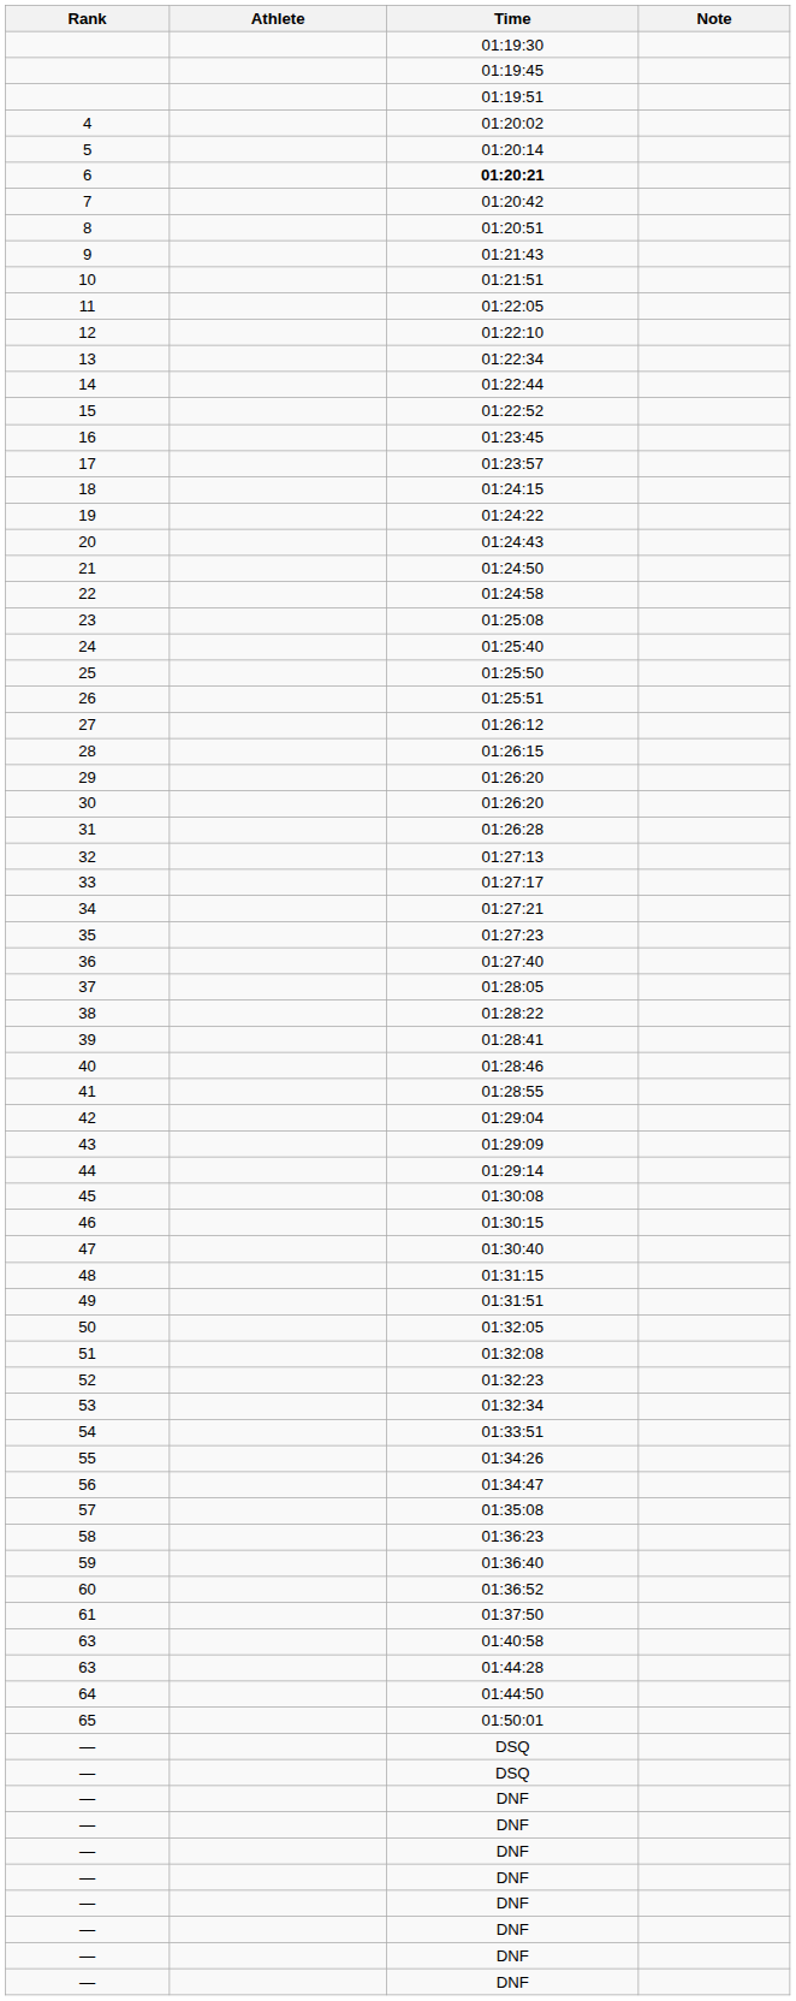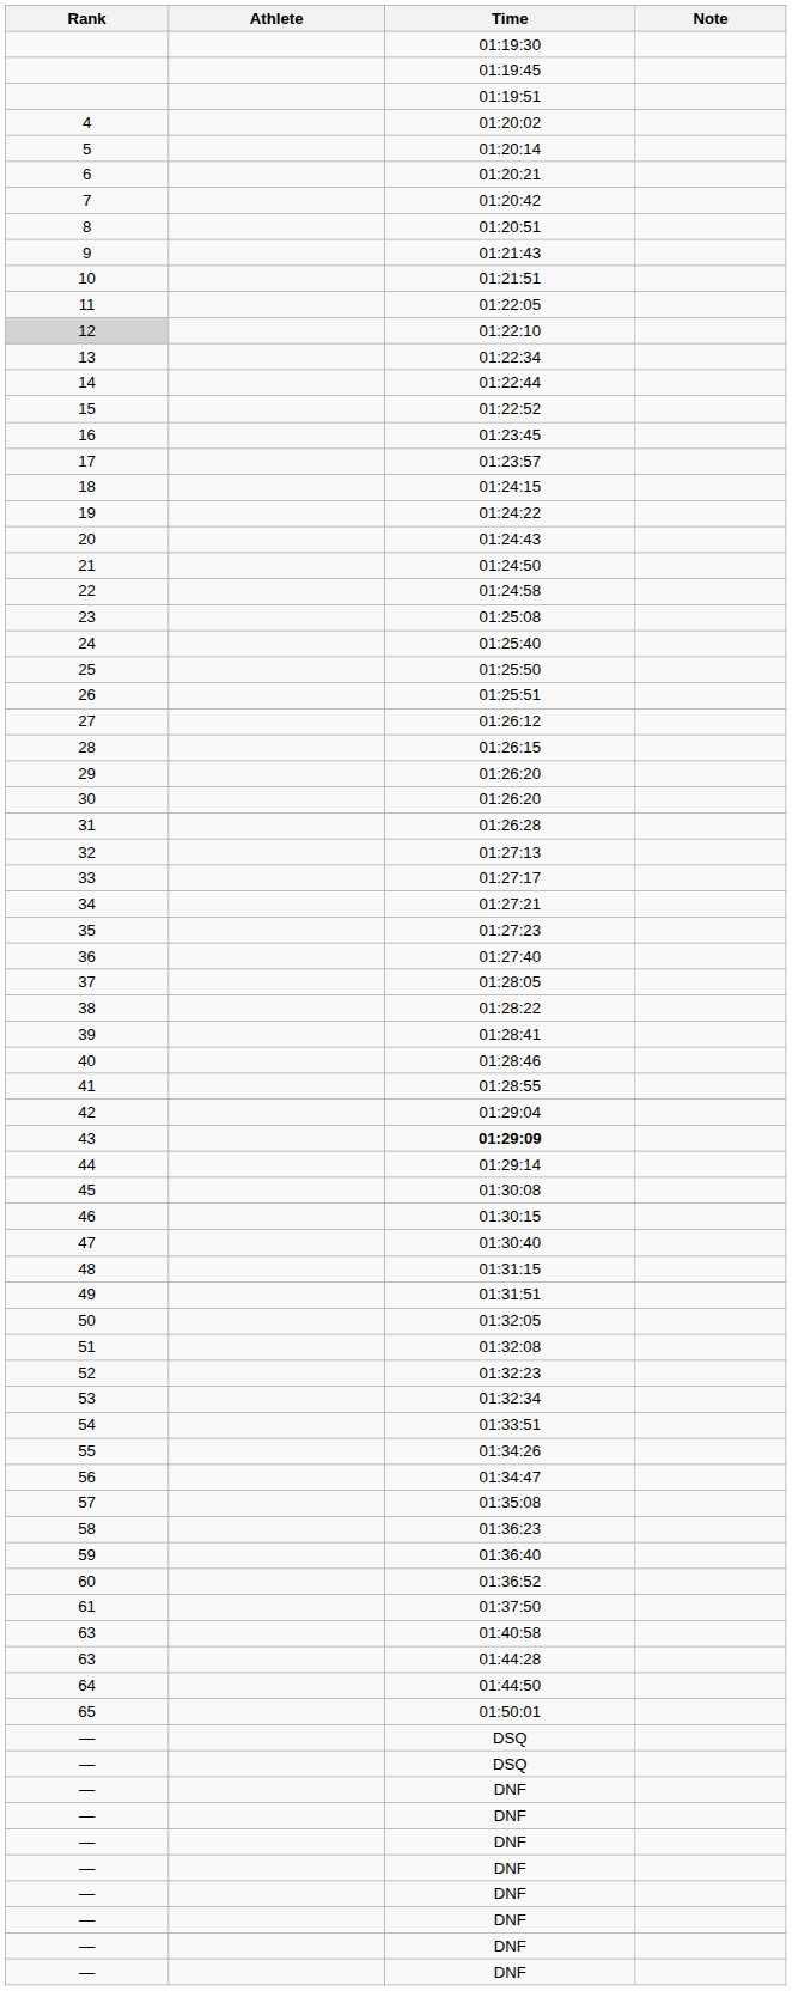01:20:21 | Time: bold -> normal
01:22:10 | Rank: no background -> lightgrey background
01:29:09 | Time: normal -> bold
